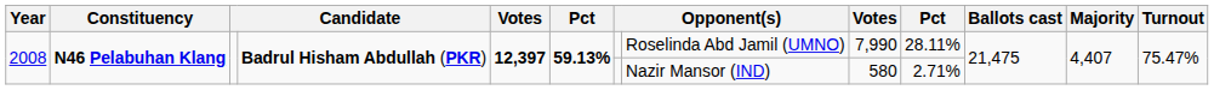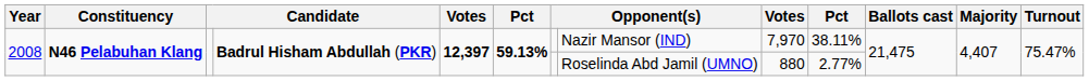row 2 | column 8: Roselinda Abd Jamil (UMNO) -> Nazir Mansor (IND)
row 2 | column 9: 7,990 -> 7,970
row 2 | column 10: 28.11% -> 38.11%
row 3 | column 8: Nazir Mansor (IND) -> Roselinda Abd Jamil (UMNO)
row 3 | column 9: 580 -> 880
row 3 | column 10: 2.71% -> 2.77%
